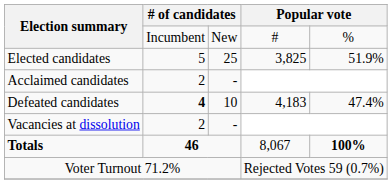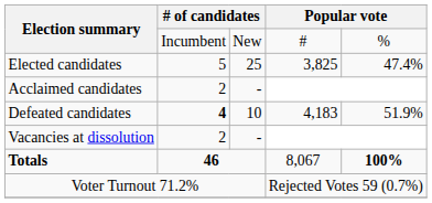Elected candidates | column 5: 51.9% -> 47.4%
Defeated candidates | column 5: 47.4% -> 51.9%
